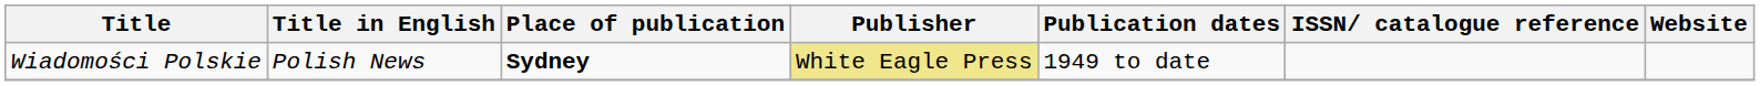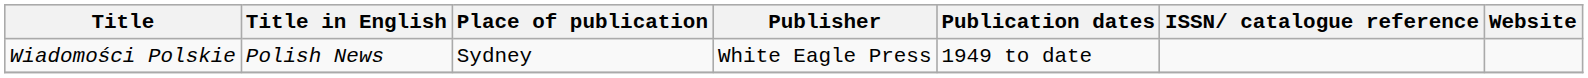Wiadomości Polskie | Place of publication: bold -> normal
Wiadomości Polskie | Publisher: khaki background -> no background
